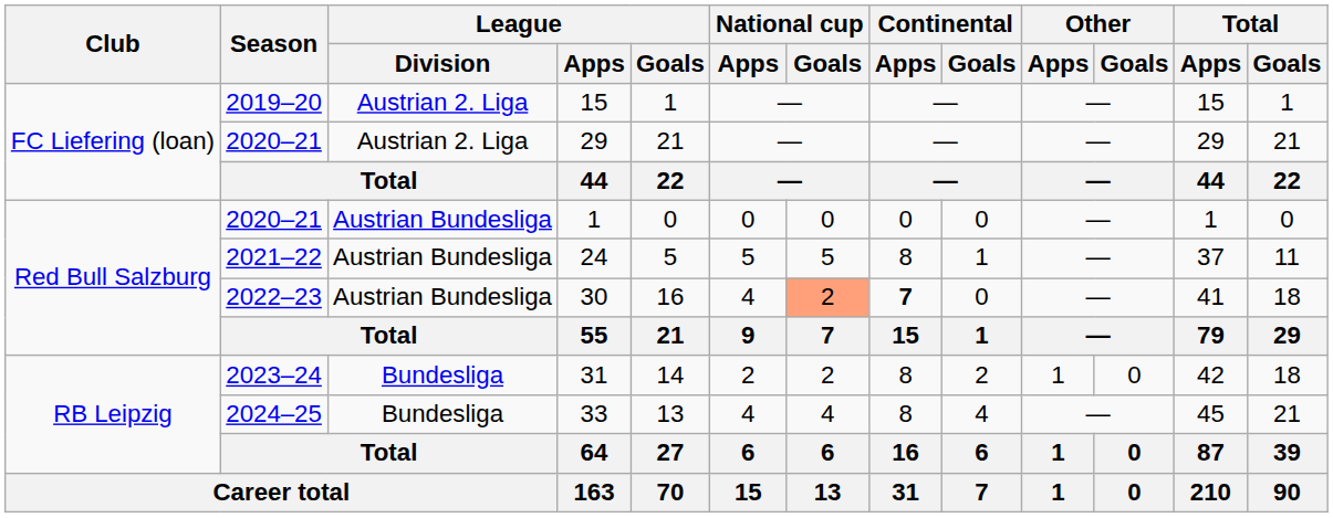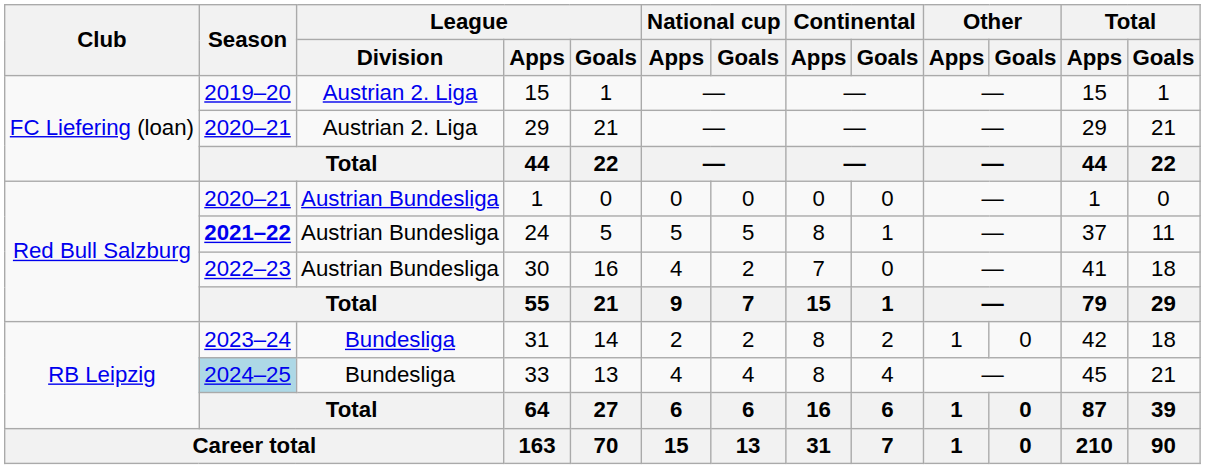24 | Season: normal -> bold
30 | National cup / Goals: lightsalmon background -> no background
30 | Continental / Apps: bold -> normal
33 | Season: no background -> lightblue background
